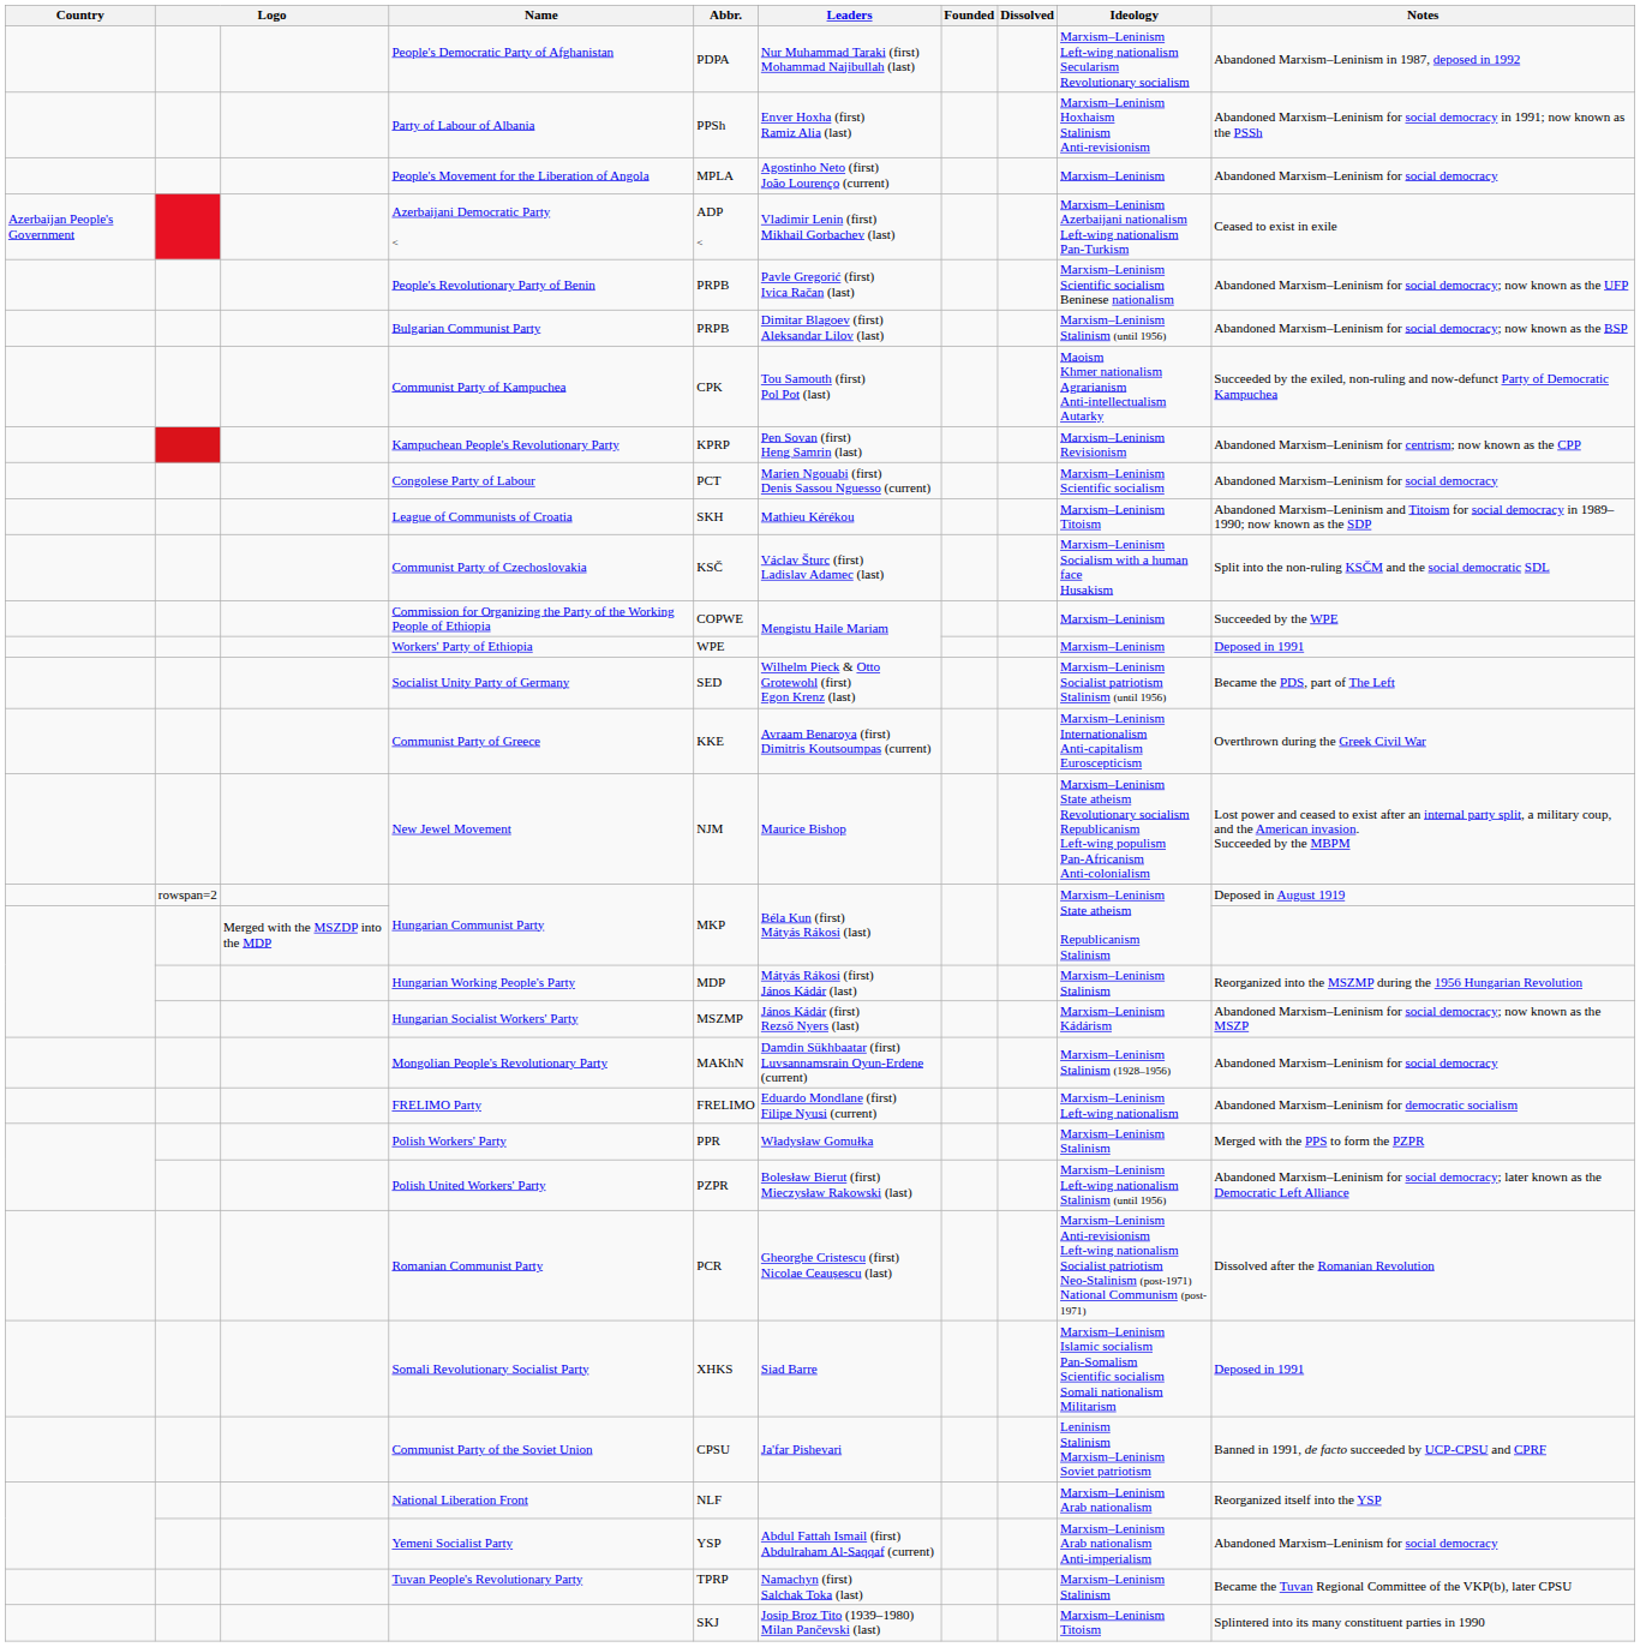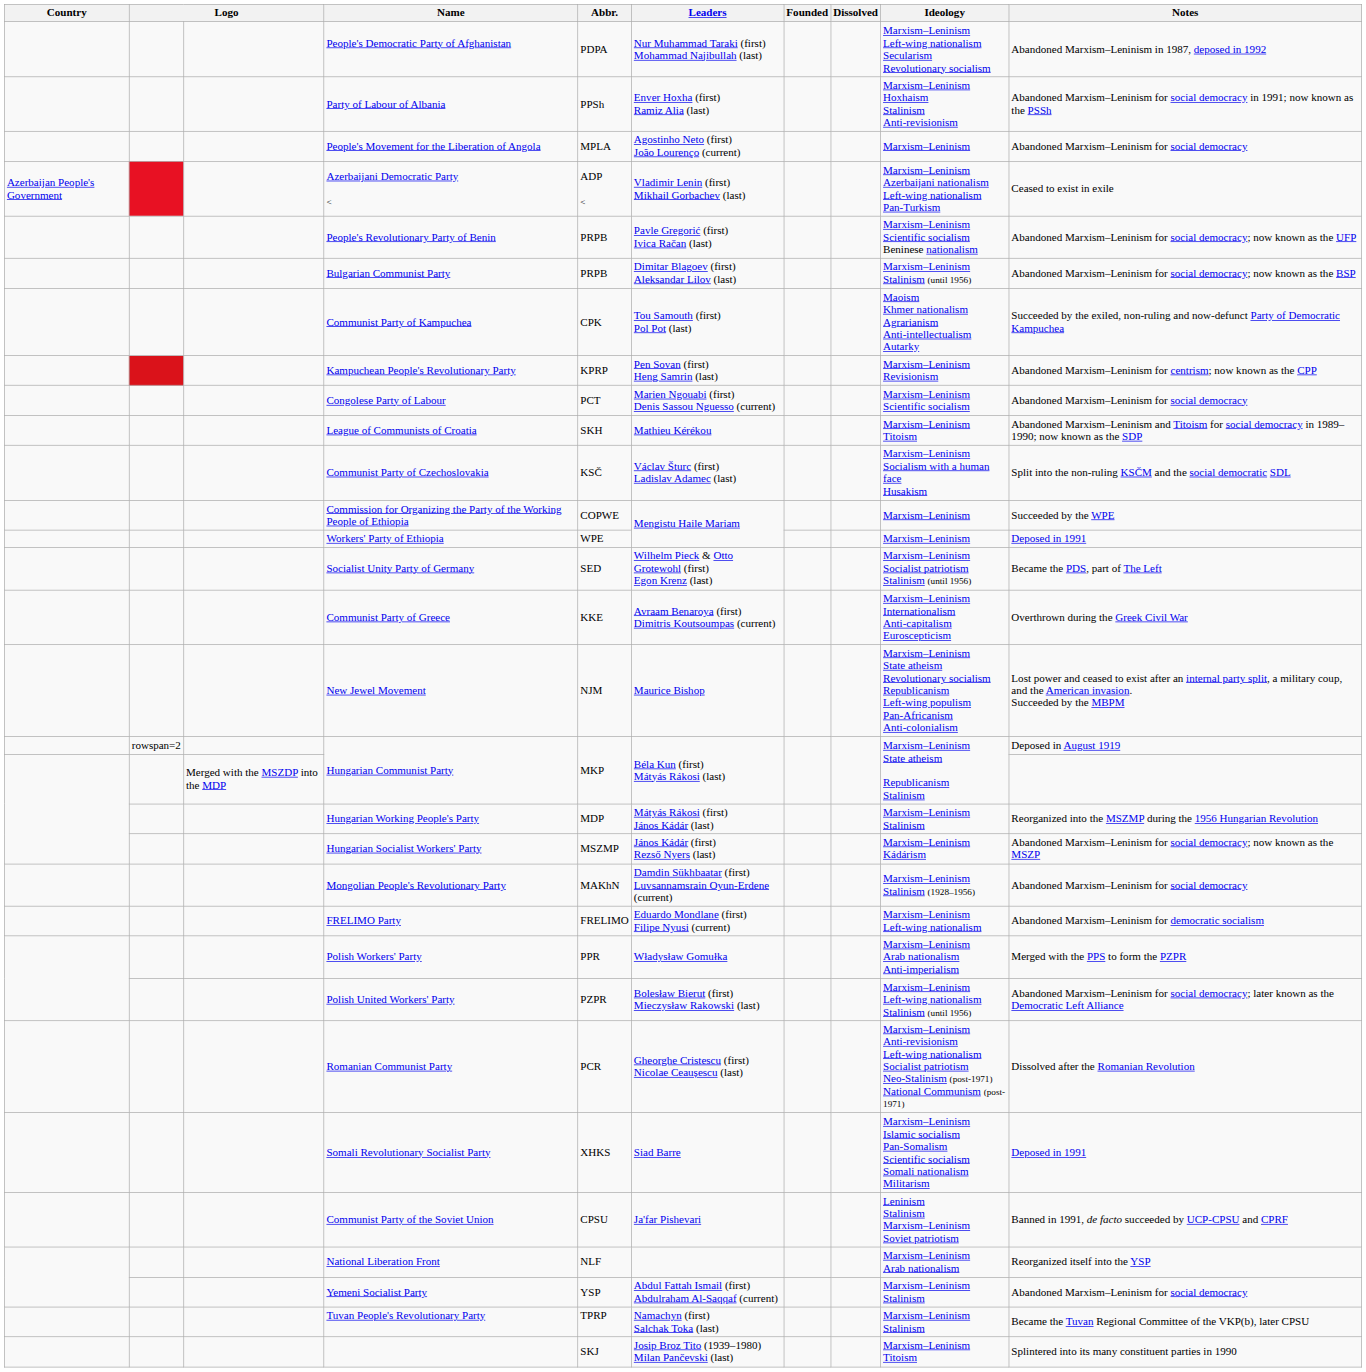Polish Workers' Party | Ideology: Marxism–Leninism Stalinism -> Marxism–Leninism Arab nationalism Anti-imperialism
Yemeni Socialist Party | Ideology: Marxism–Leninism Arab nationalism Anti-imperialism -> Marxism–Leninism Stalinism
